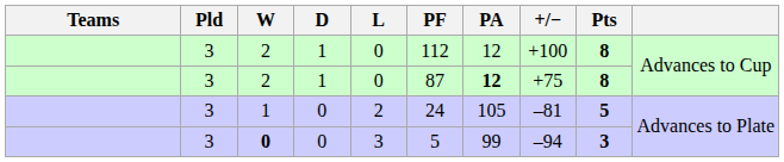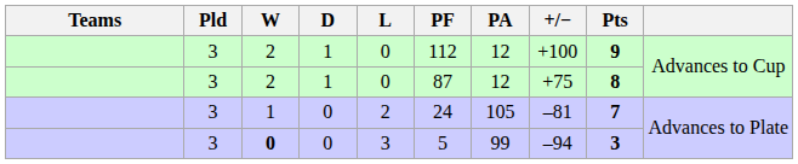row 2 | Pts: 8 -> 9
row 3 | PA: bold -> normal
row 4 | Pts: 5 -> 7
